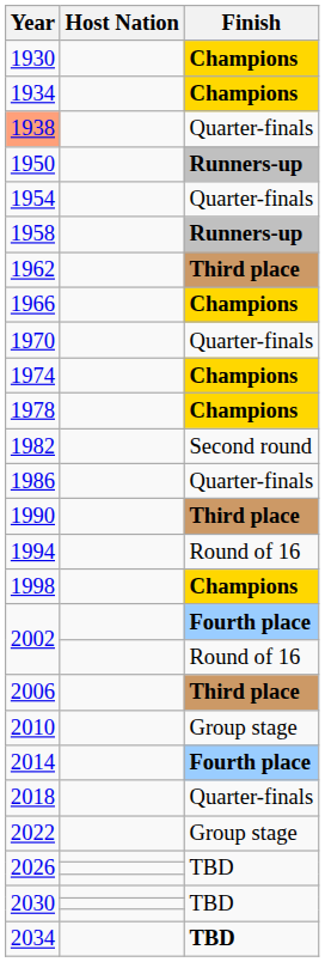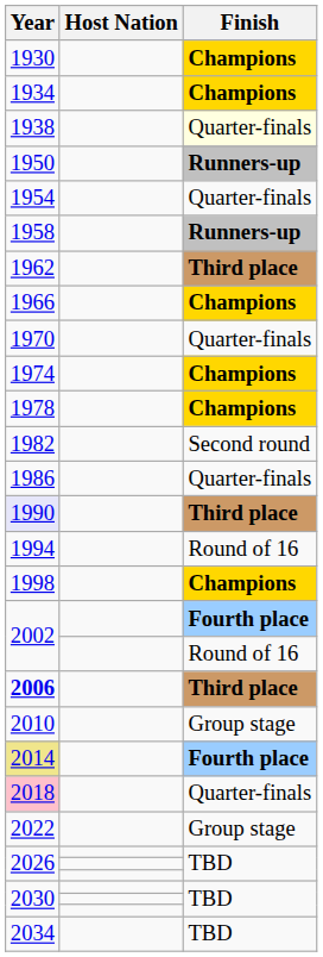1938 | Year: lightsalmon background -> no background
1938 | Finish: no background -> lightyellow background
1990 | Year: no background -> lavender background
2006 | Year: normal -> bold
2014 | Year: no background -> khaki background
2018 | Year: no background -> pink background
2034 | Finish: bold -> normal
